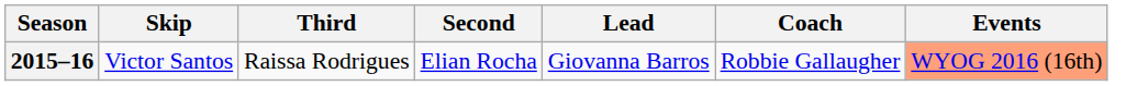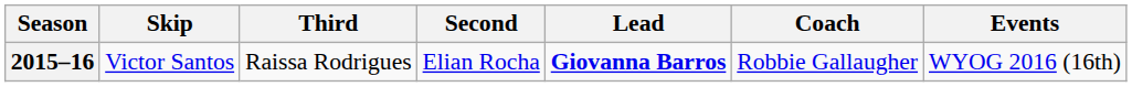2015–16 | Lead: normal -> bold
2015–16 | Events: lightsalmon background -> no background
